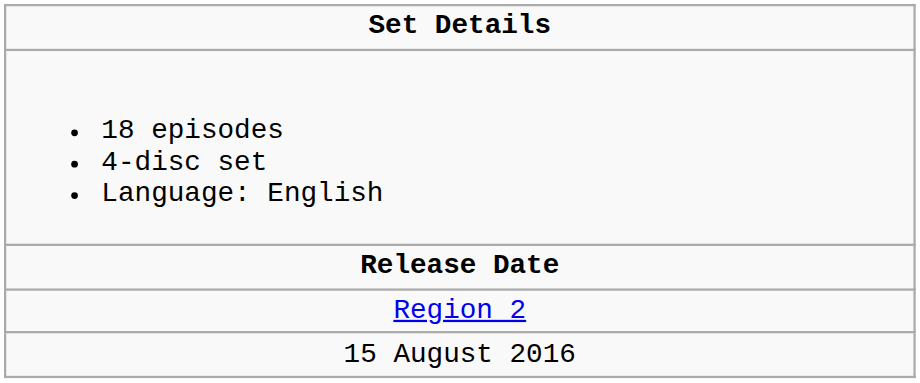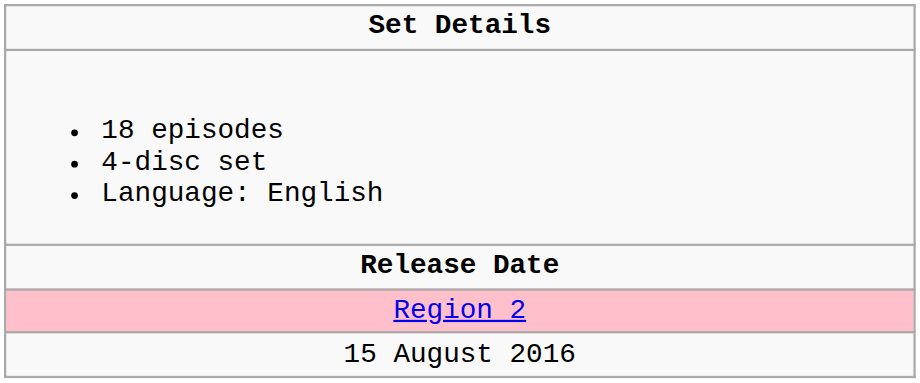Region 2 | column 1: no background -> pink background
